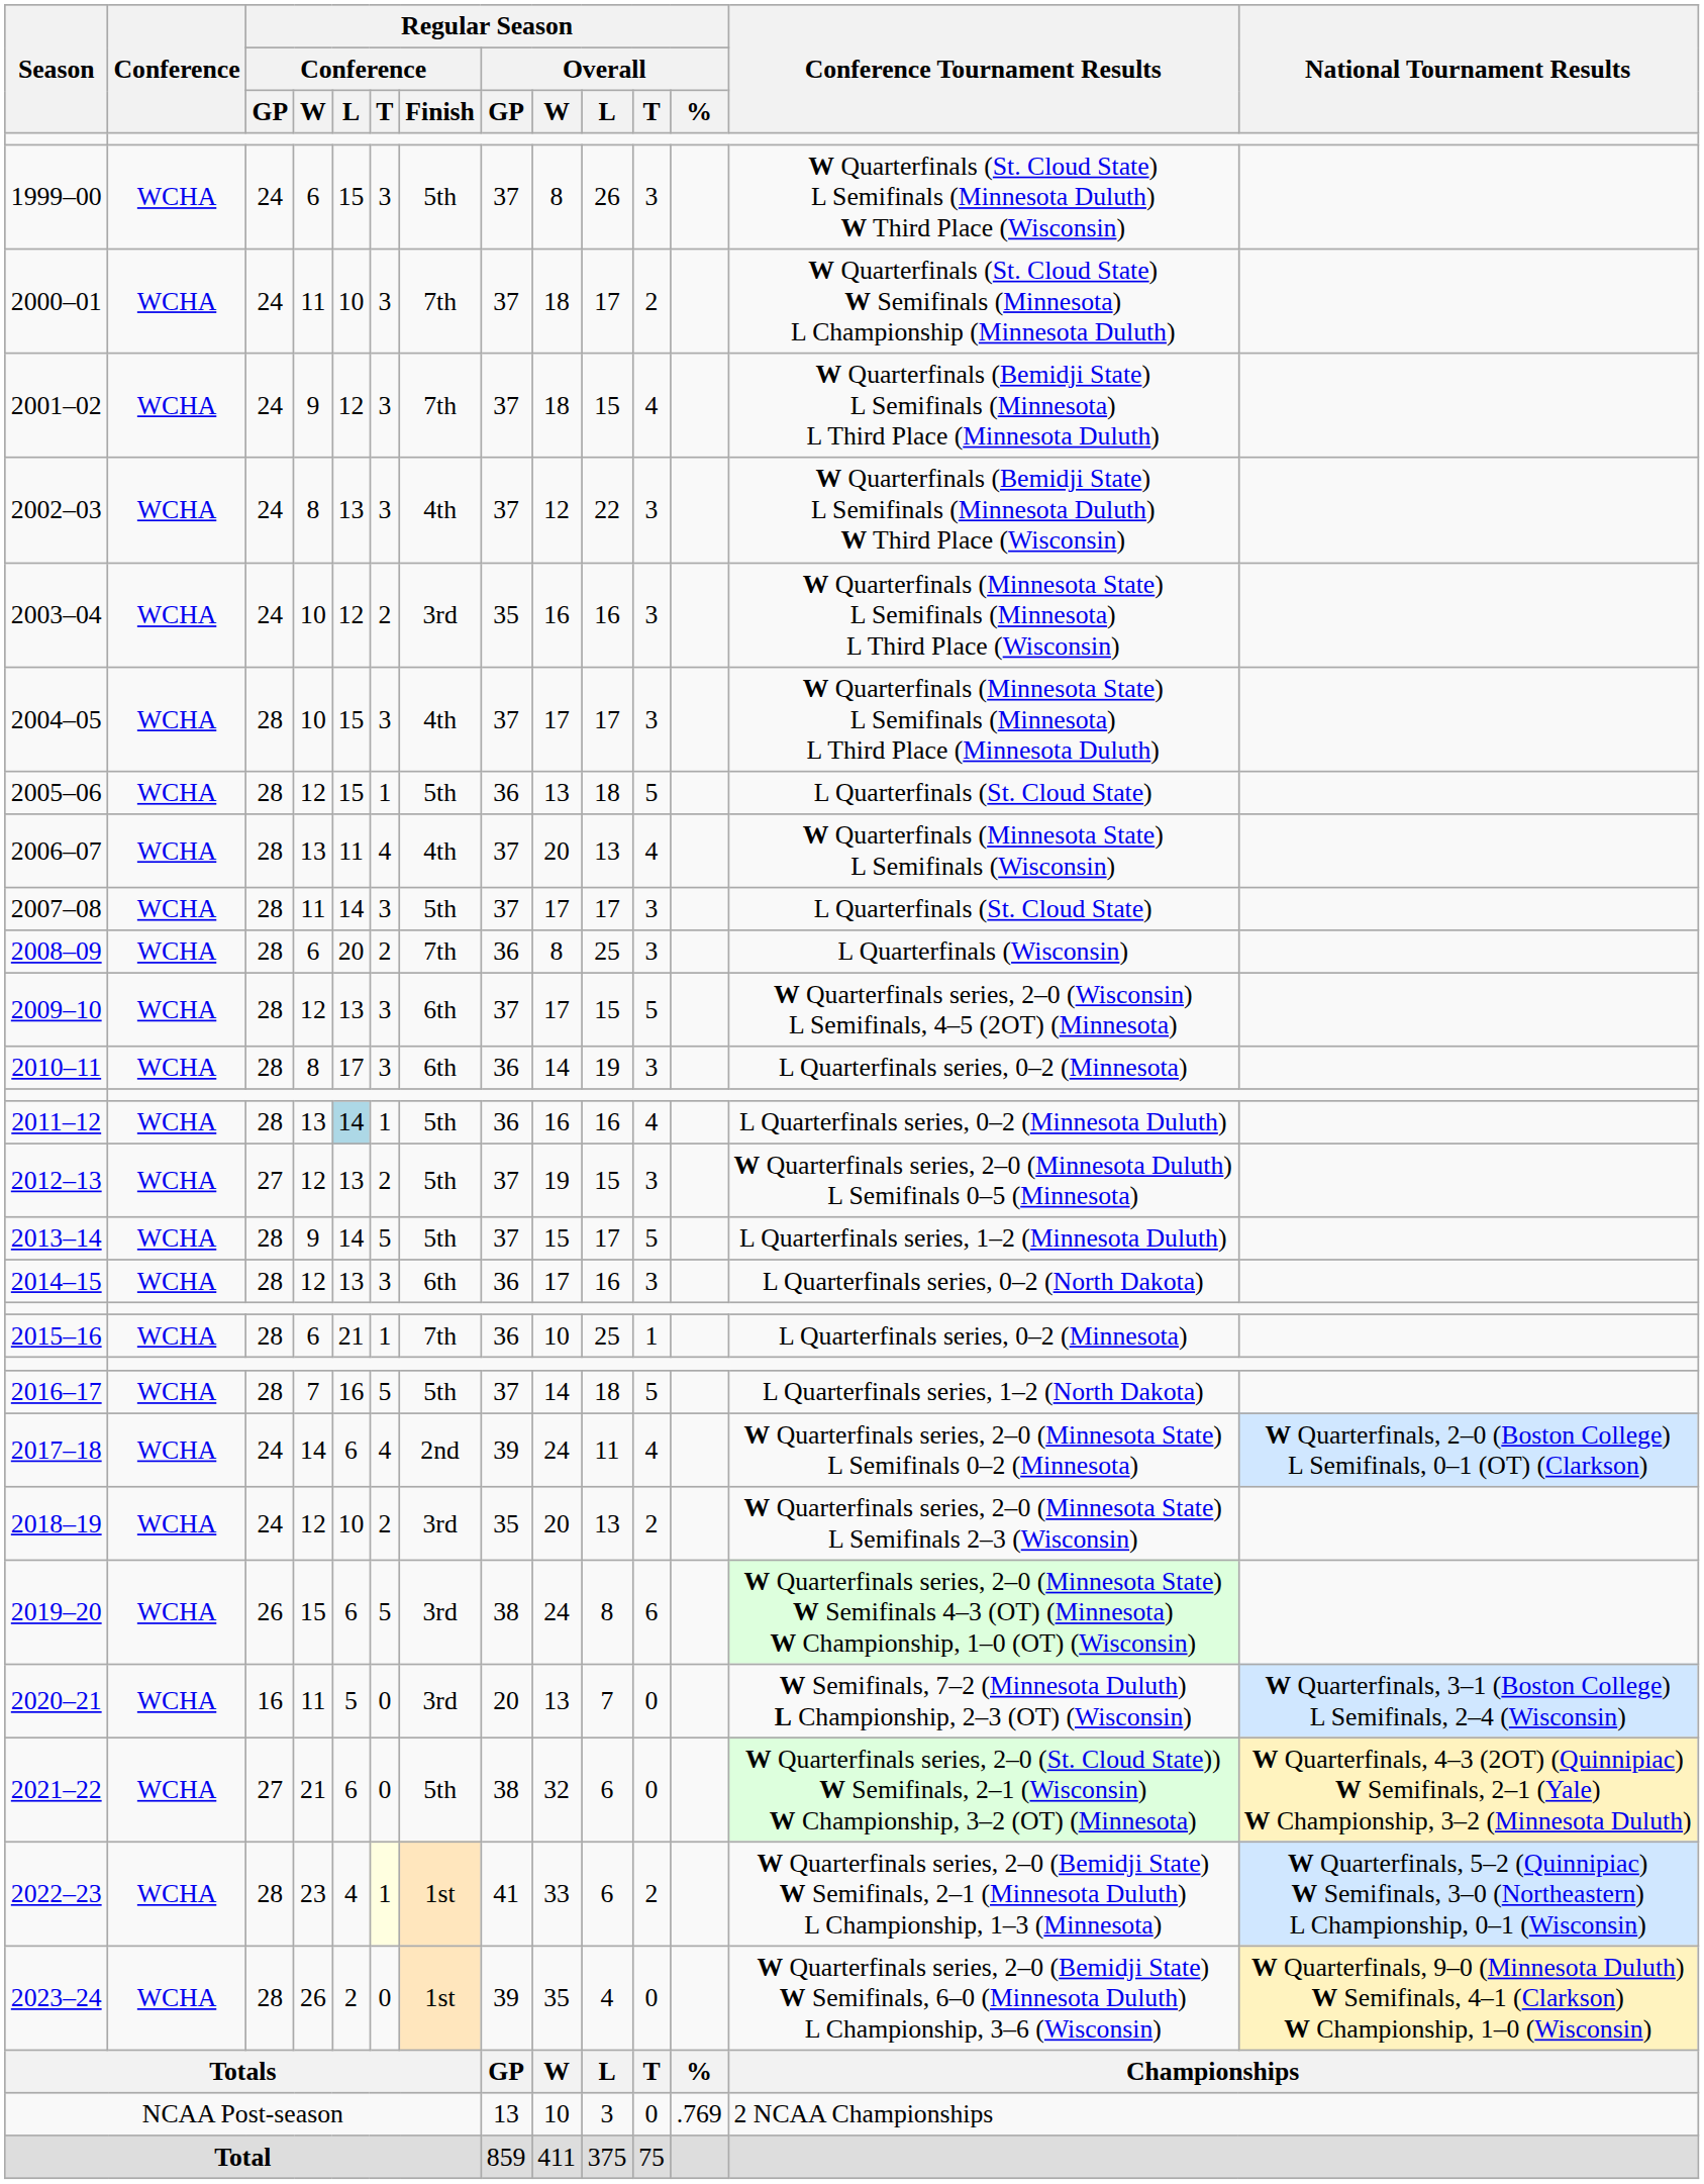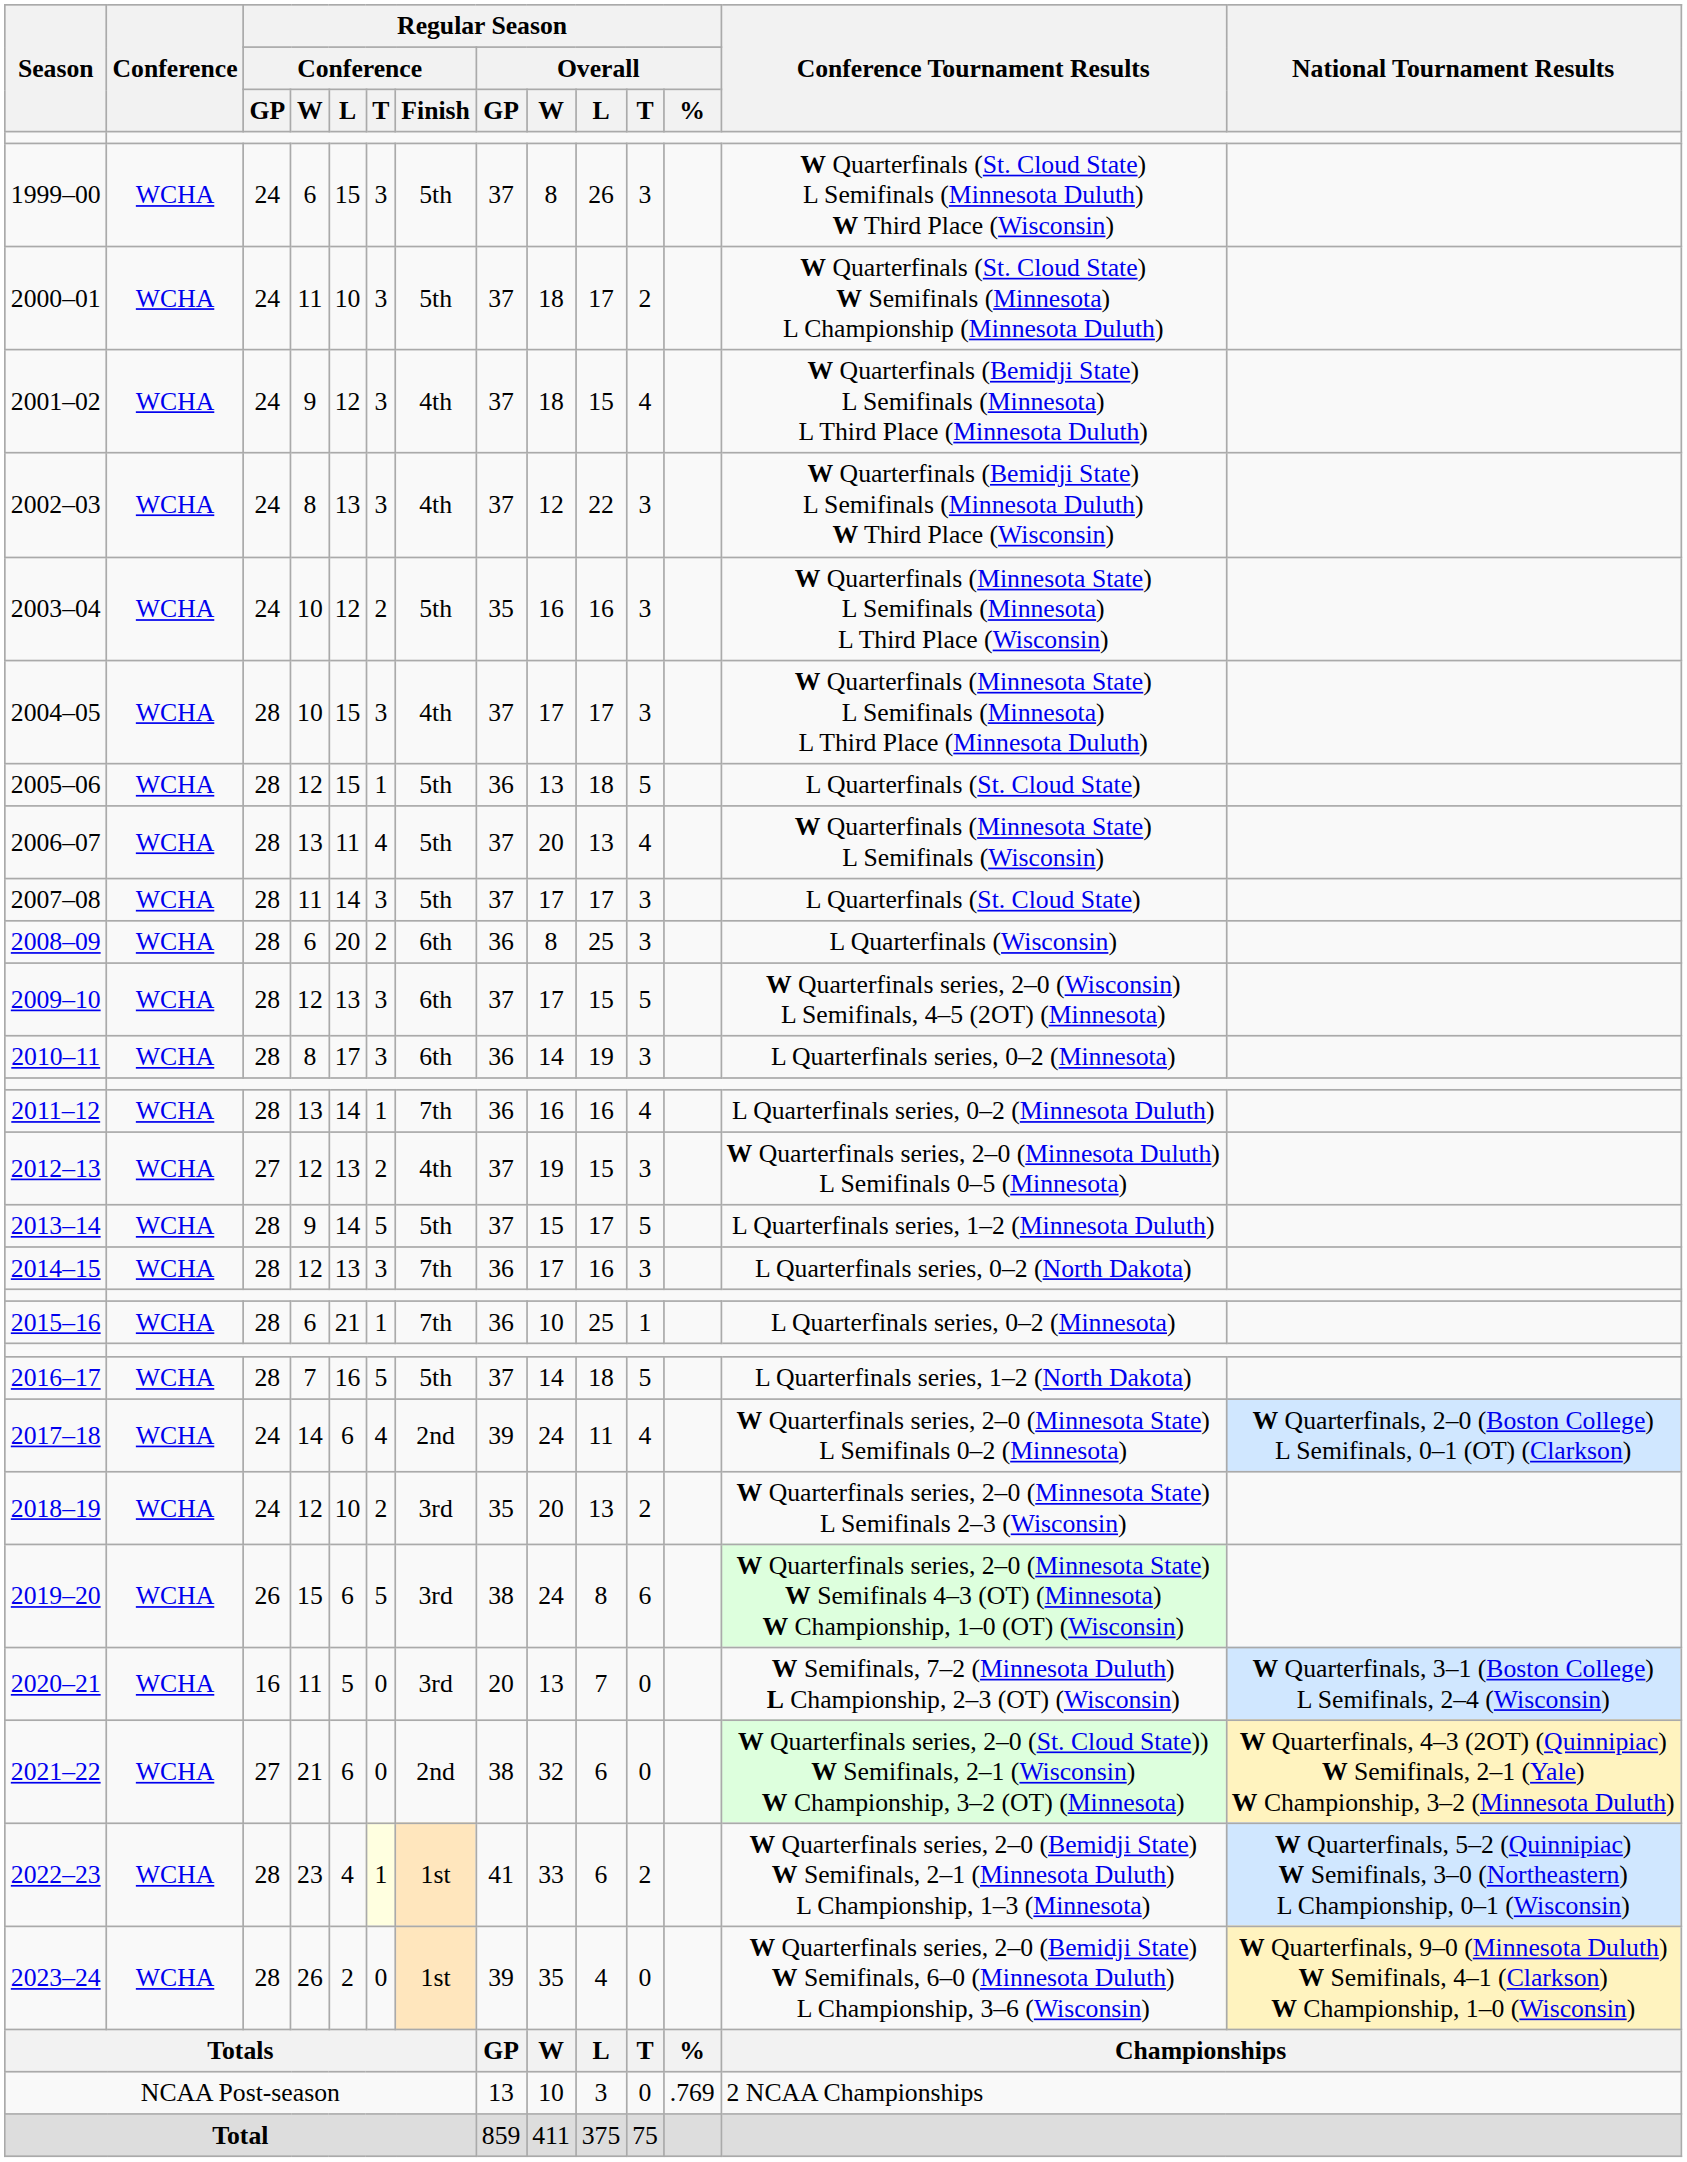2000–01 | Regular Season / Conference / Finish: 7th -> 5th
2001–02 | Regular Season / Conference / Finish: 7th -> 4th
2003–04 | Regular Season / Conference / Finish: 3rd -> 5th
2006–07 | Regular Season / Conference / Finish: 4th -> 5th
2008–09 | Regular Season / Conference / Finish: 7th -> 6th
2011–12 | Regular Season / Conference / L: lightblue background -> no background
2011–12 | Regular Season / Conference / Finish: 5th -> 7th
2012–13 | Regular Season / Conference / Finish: 5th -> 4th
2014–15 | Regular Season / Conference / Finish: 6th -> 7th
2021–22 | Regular Season / Conference / Finish: 5th -> 2nd
